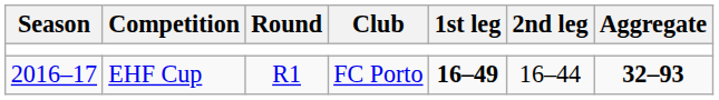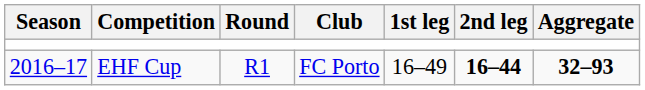EHF Cup | 1st leg: bold -> normal
EHF Cup | 2nd leg: normal -> bold
